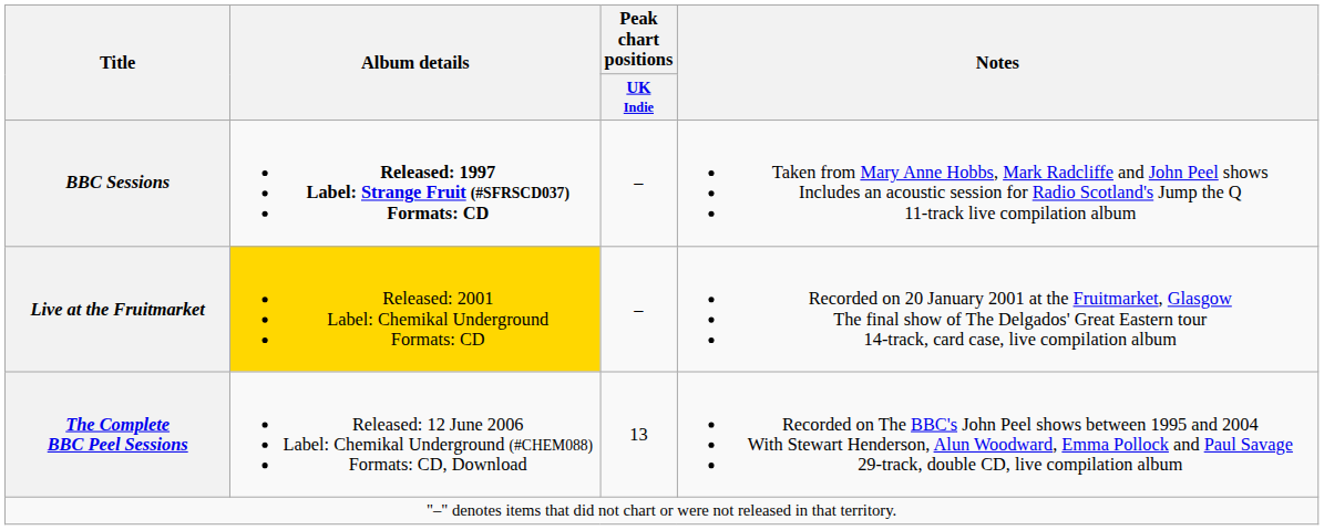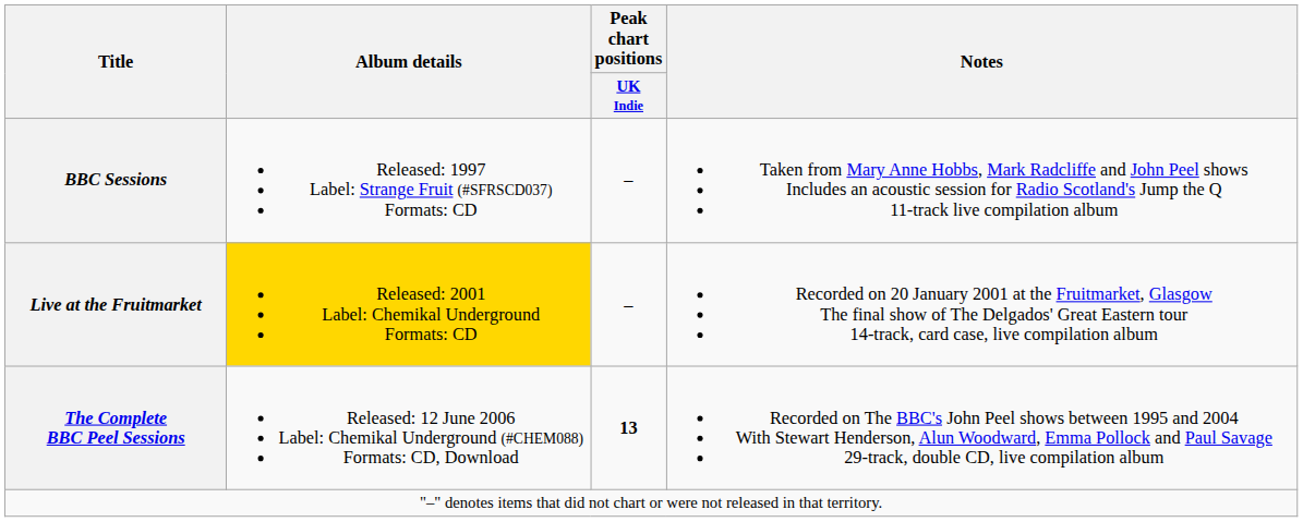BBC Sessions | Album details: bold -> normal
The Complete BBC Peel Sessions | Peak chart positions / UK Indie: normal -> bold
